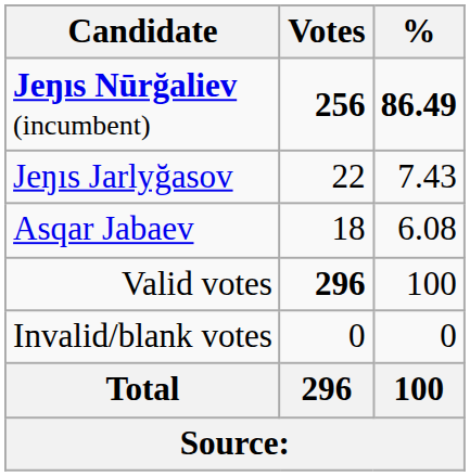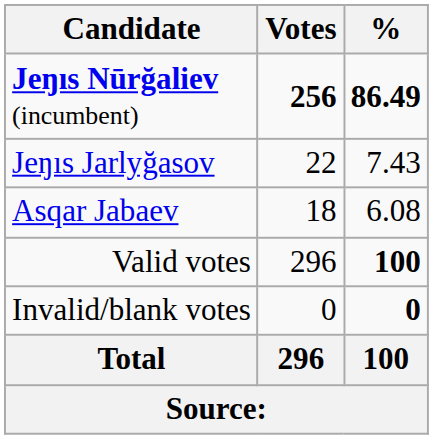Valid votes | Votes: bold -> normal
Valid votes | %: normal -> bold
Invalid/blank votes | %: normal -> bold
